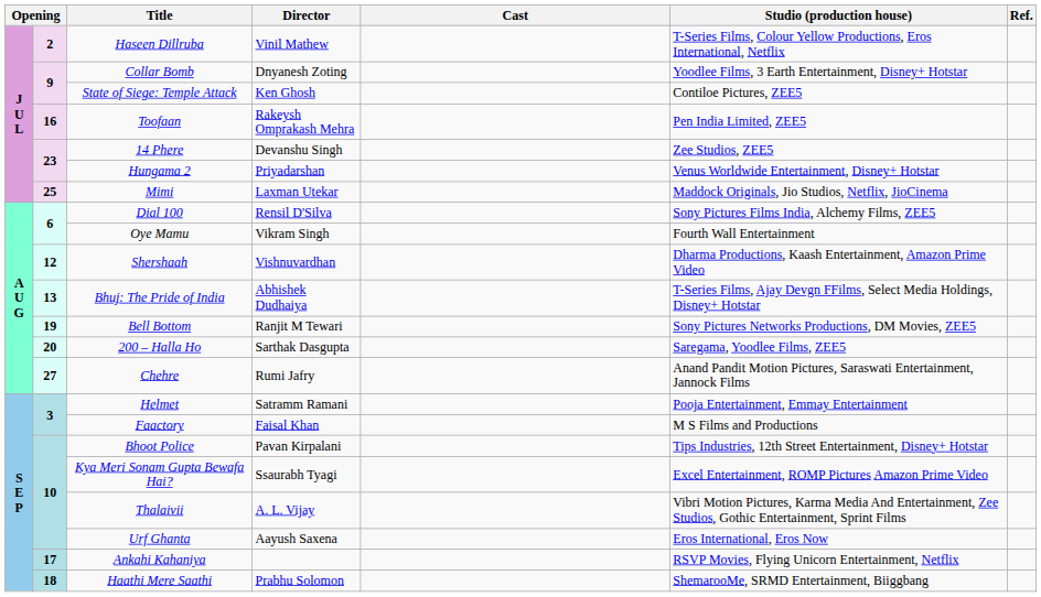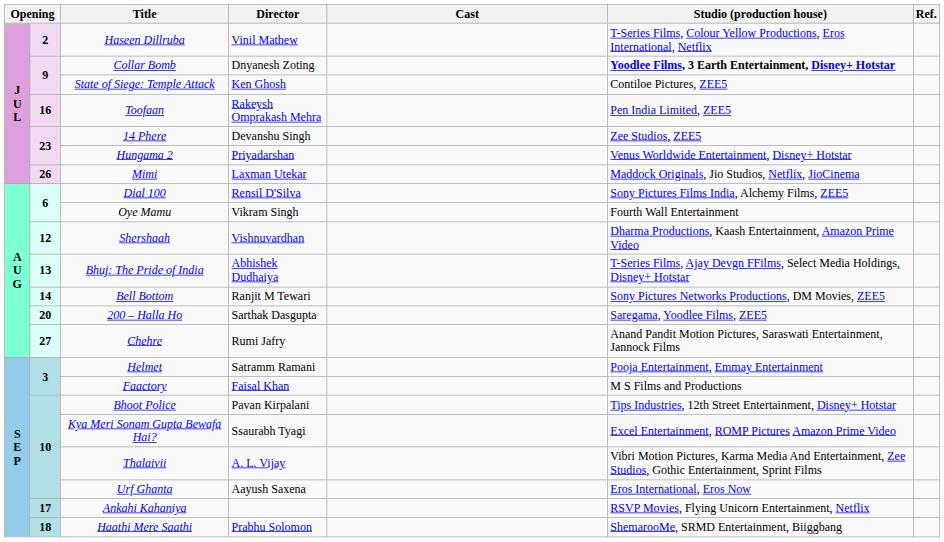Collar Bomb | Studio (production house): normal -> bold
Mimi | column 2: 25 -> 26
Bell Bottom | column 2: 19 -> 14
